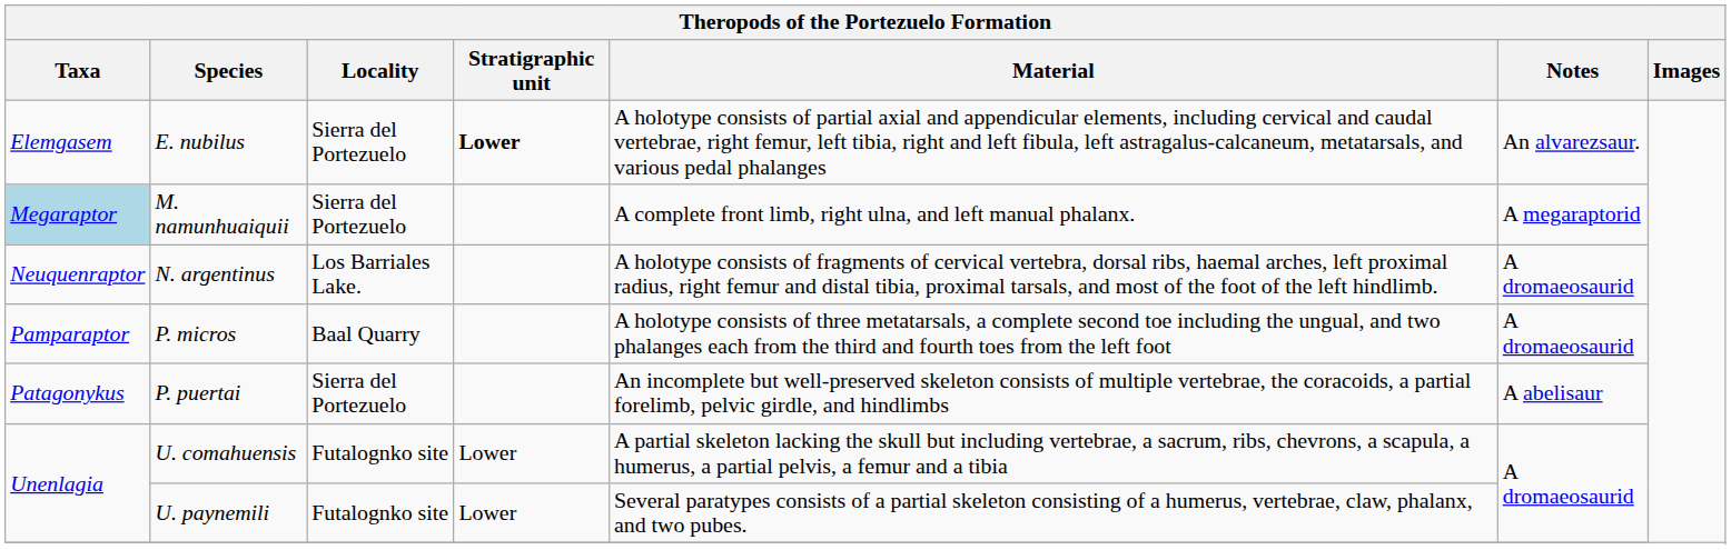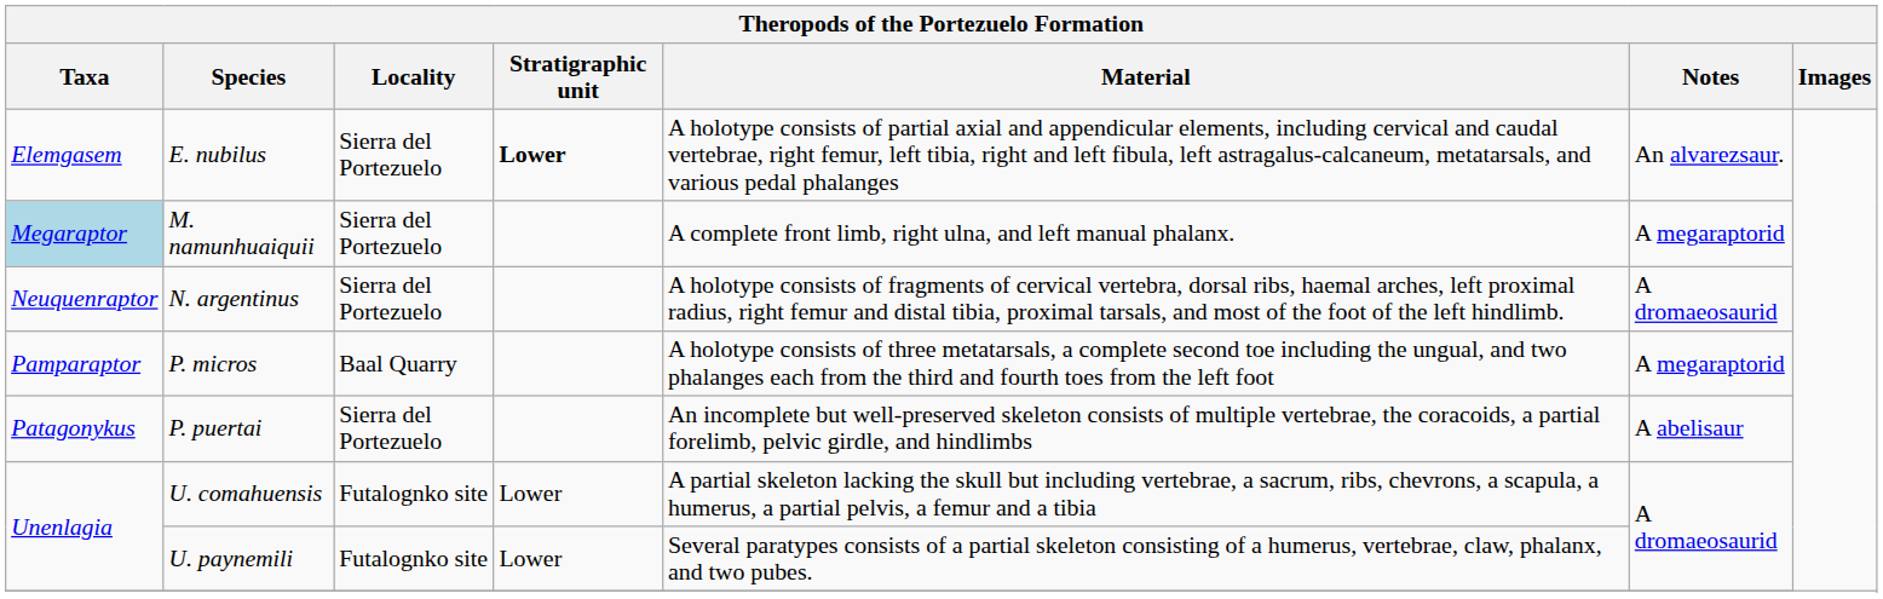N. argentinus | Locality: Los Barriales Lake. -> Sierra del Portezuelo
P. micros | Notes: A dromaeosaurid -> A megaraptorid
